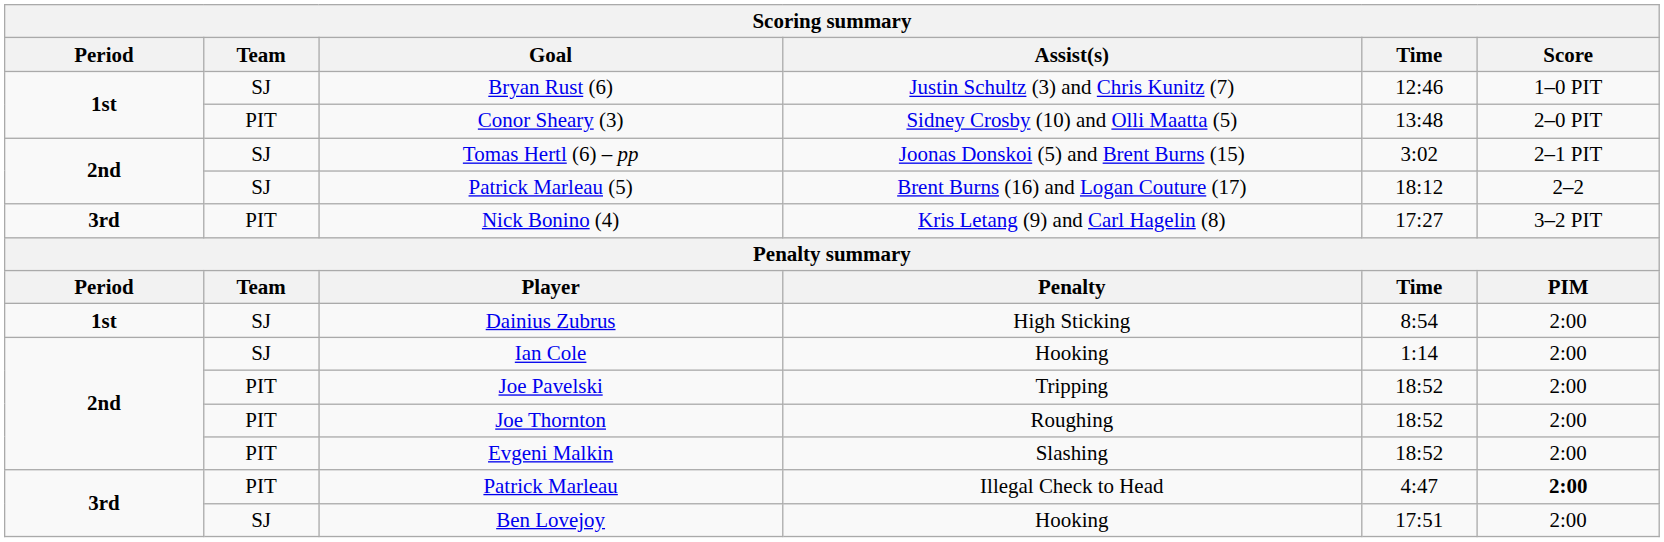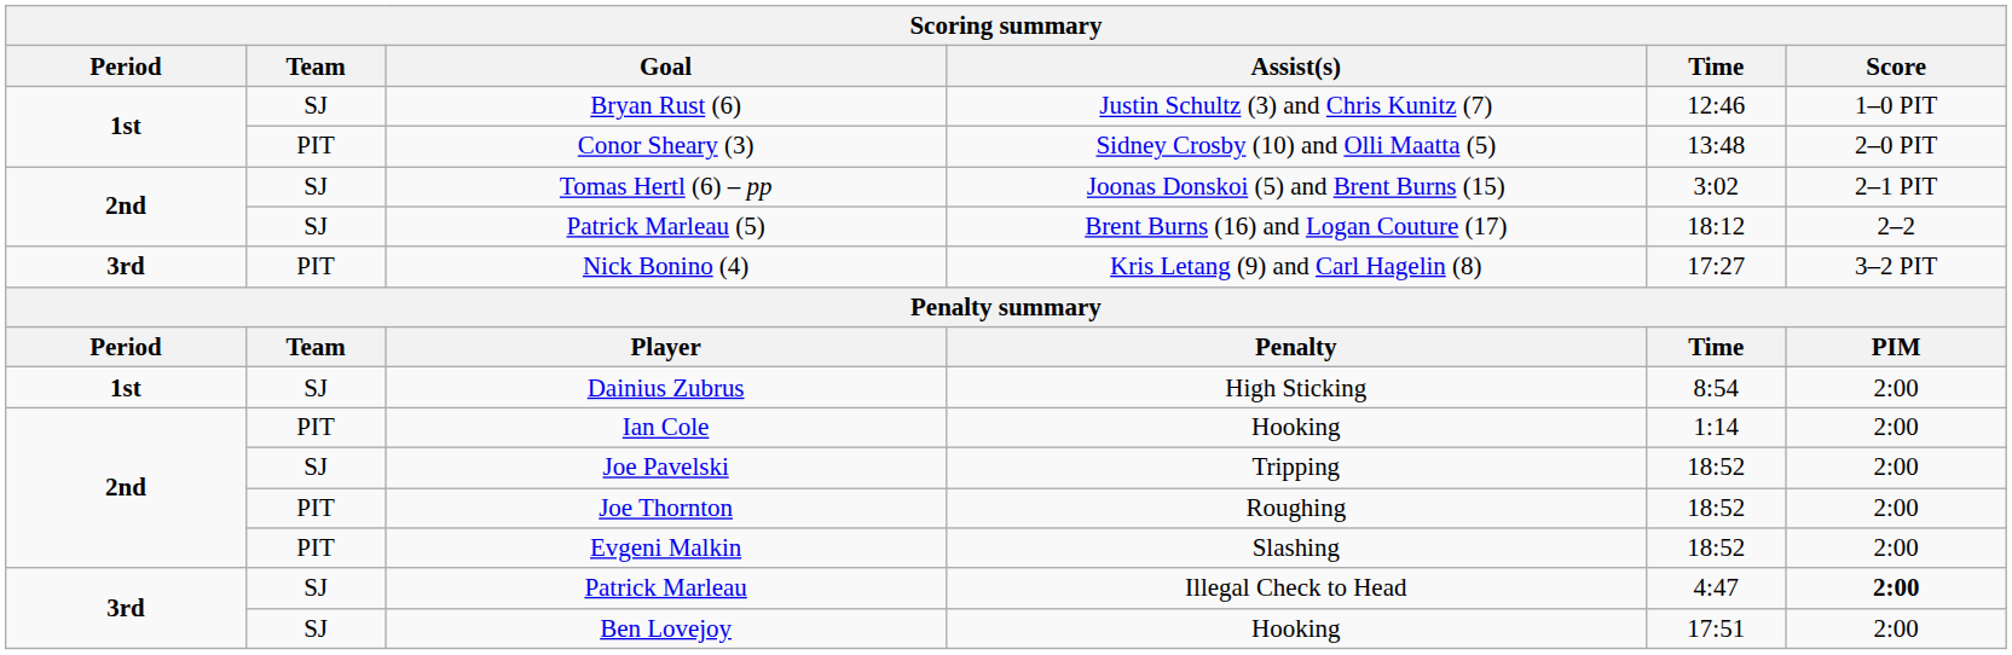Ian Cole | Team: SJ -> PIT
Joe Pavelski | Team: PIT -> SJ
Patrick Marleau | Team: PIT -> SJ
